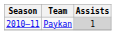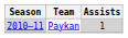Paykan | Season: no background -> lightgrey background
